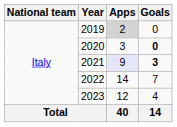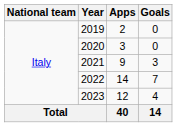2019 | Apps: lightgrey background -> no background
2020 | Goals: bold -> normal
2021 | Apps: lavender background -> no background
2021 | Goals: bold -> normal
